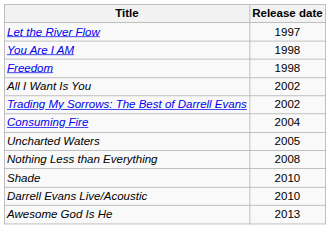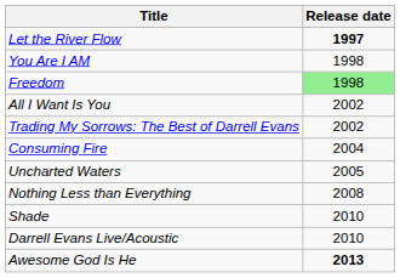Let the River Flow | Release date: normal -> bold
Freedom | Release date: no background -> lightgreen background
Awesome God Is He | Release date: normal -> bold
